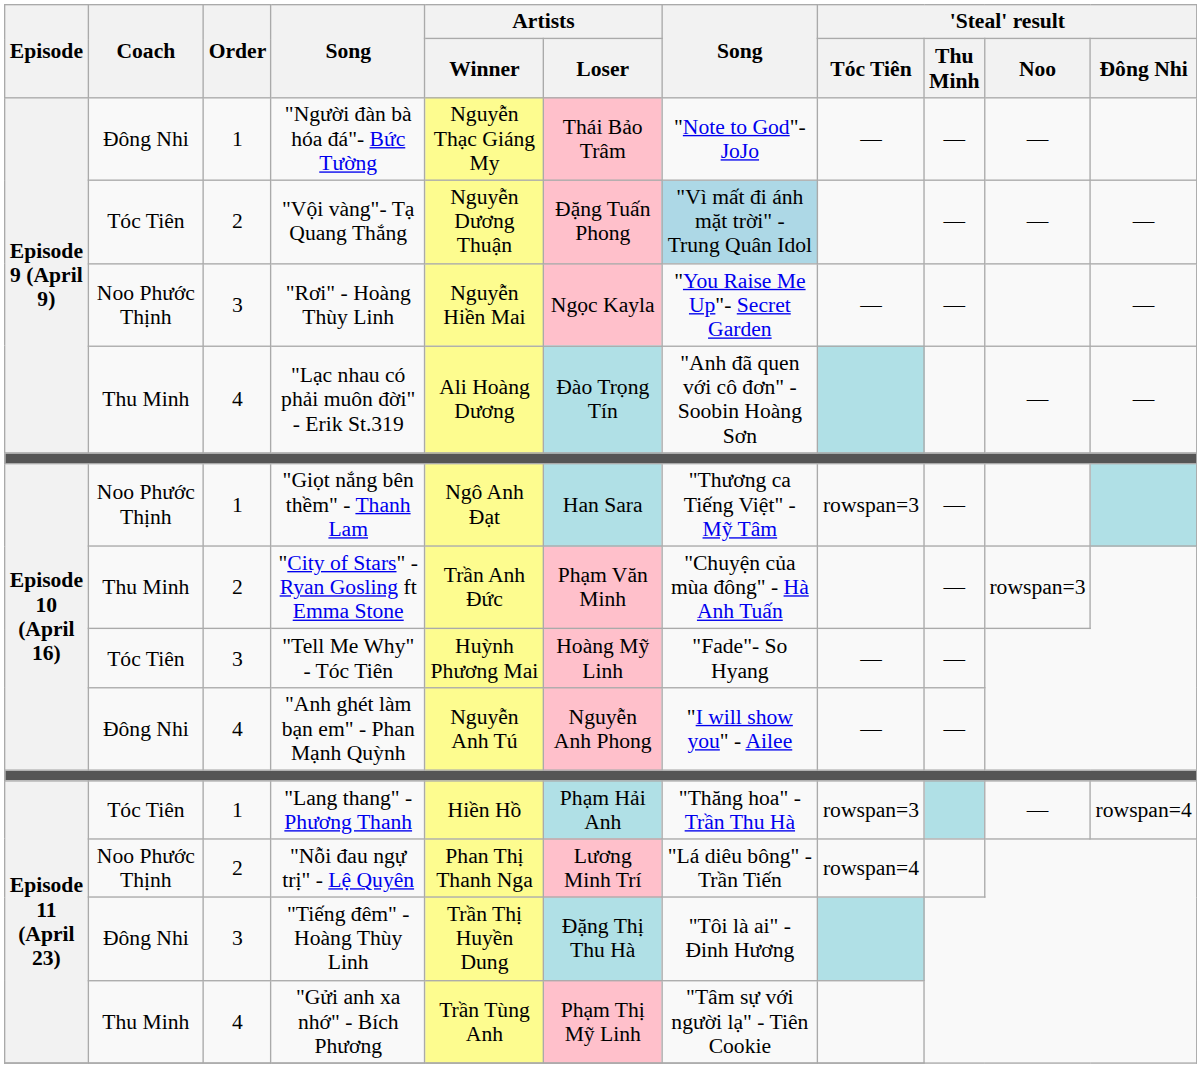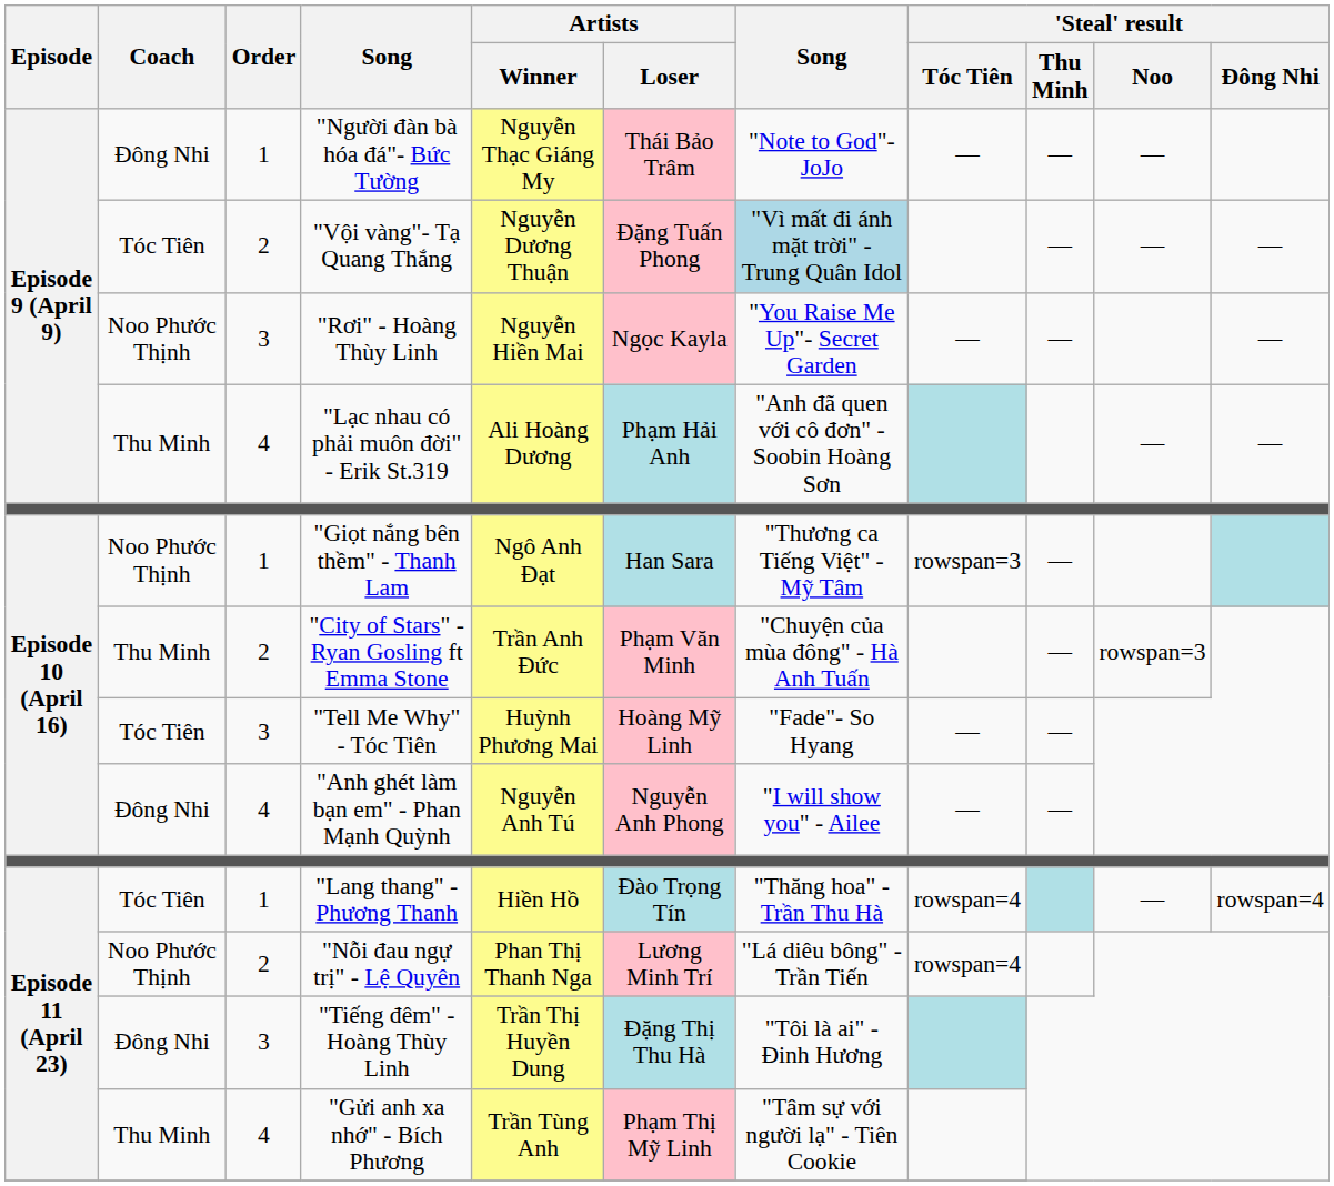"Lạc nhau có phải muôn đời" - Erik St.319 | Artists / Loser: Đào Trọng Tín -> Phạm Hải Anh
"Lang thang" - Phương Thanh | Artists / Loser: Phạm Hải Anh -> Đào Trọng Tín
"Lang thang" - Phương Thanh | 'Steal' result / Tóc Tiên: rowspan=3 -> rowspan=4
